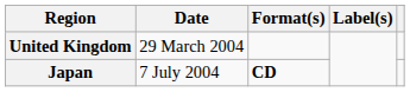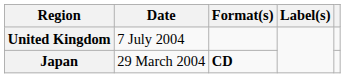United Kingdom | Date: 29 March 2004 -> 7 July 2004
Japan | Date: 7 July 2004 -> 29 March 2004
